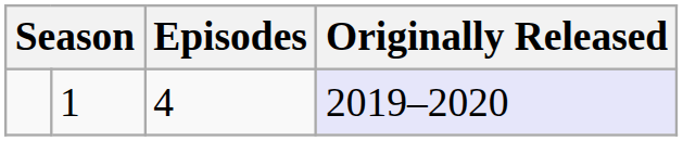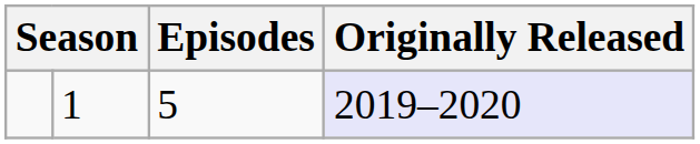row 2 | Episodes: 4 -> 5
